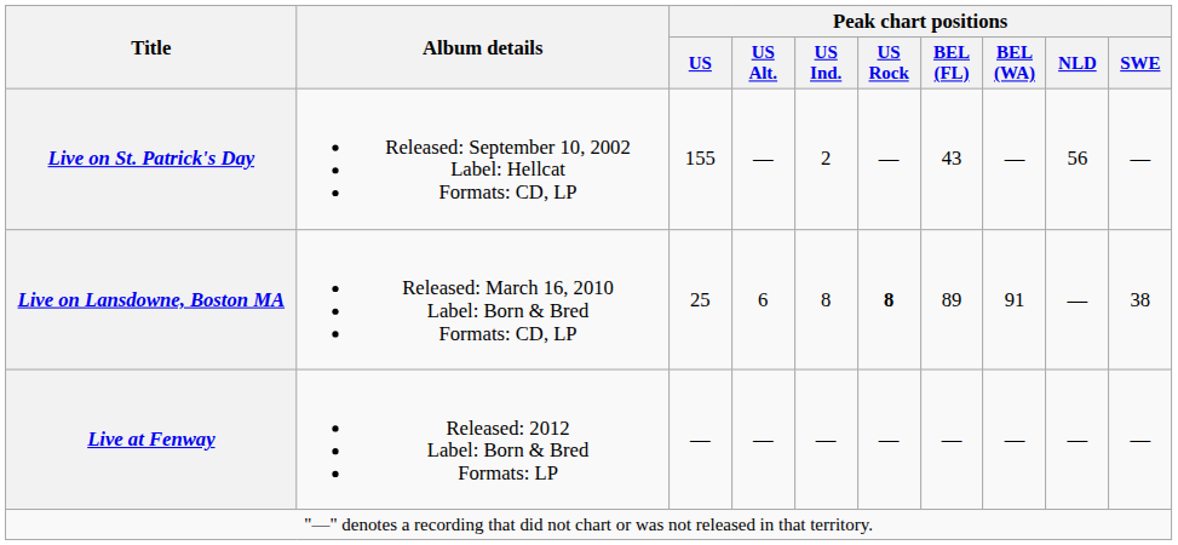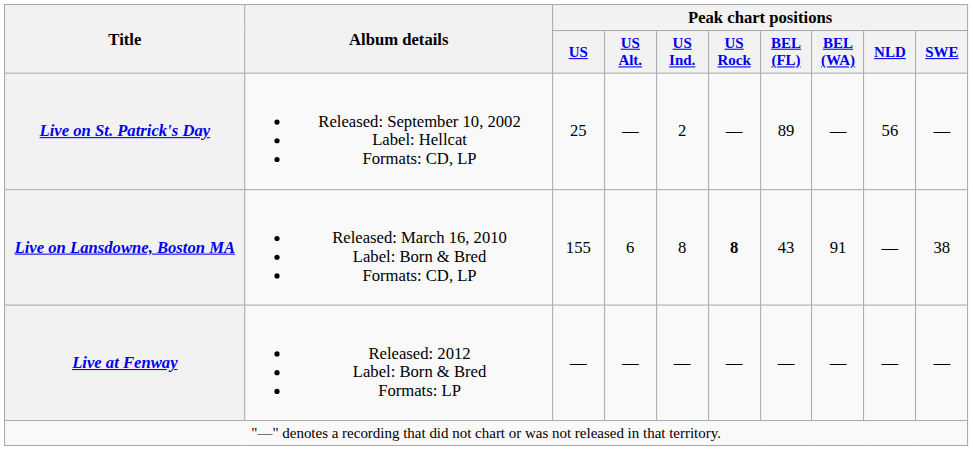Live on St. Patrick's Day | Peak chart positions / US: 155 -> 25
Live on St. Patrick's Day | Peak chart positions / BEL (FL): 43 -> 89
Live on Lansdowne, Boston MA | Peak chart positions / US: 25 -> 155
Live on Lansdowne, Boston MA | Peak chart positions / BEL (FL): 89 -> 43
